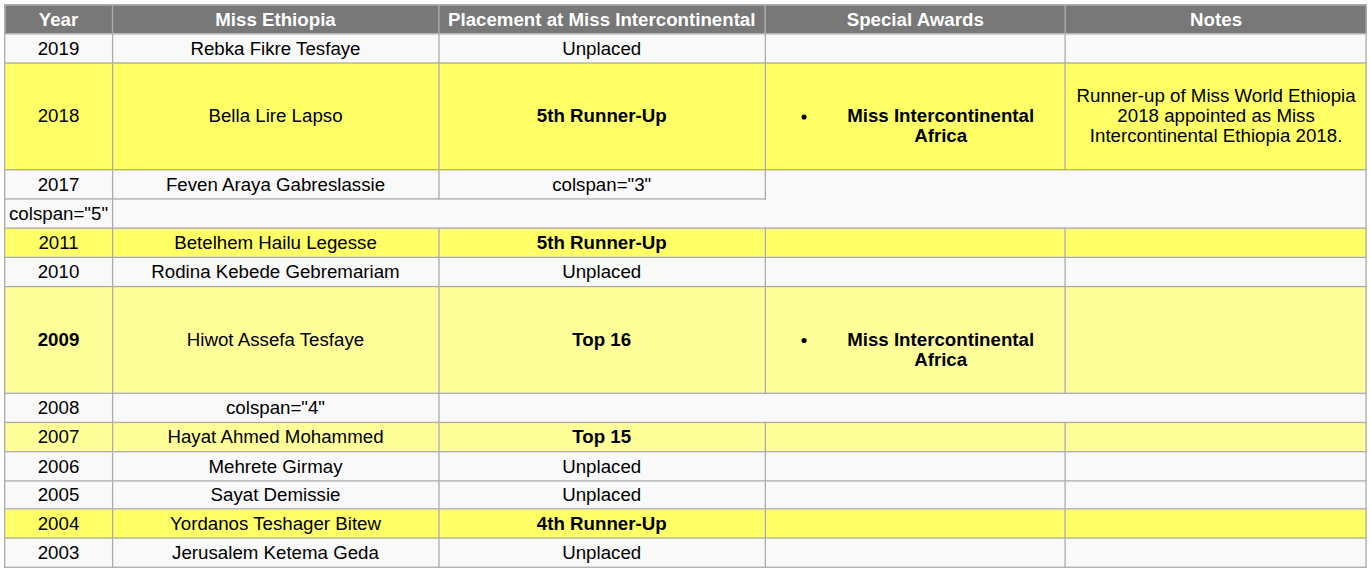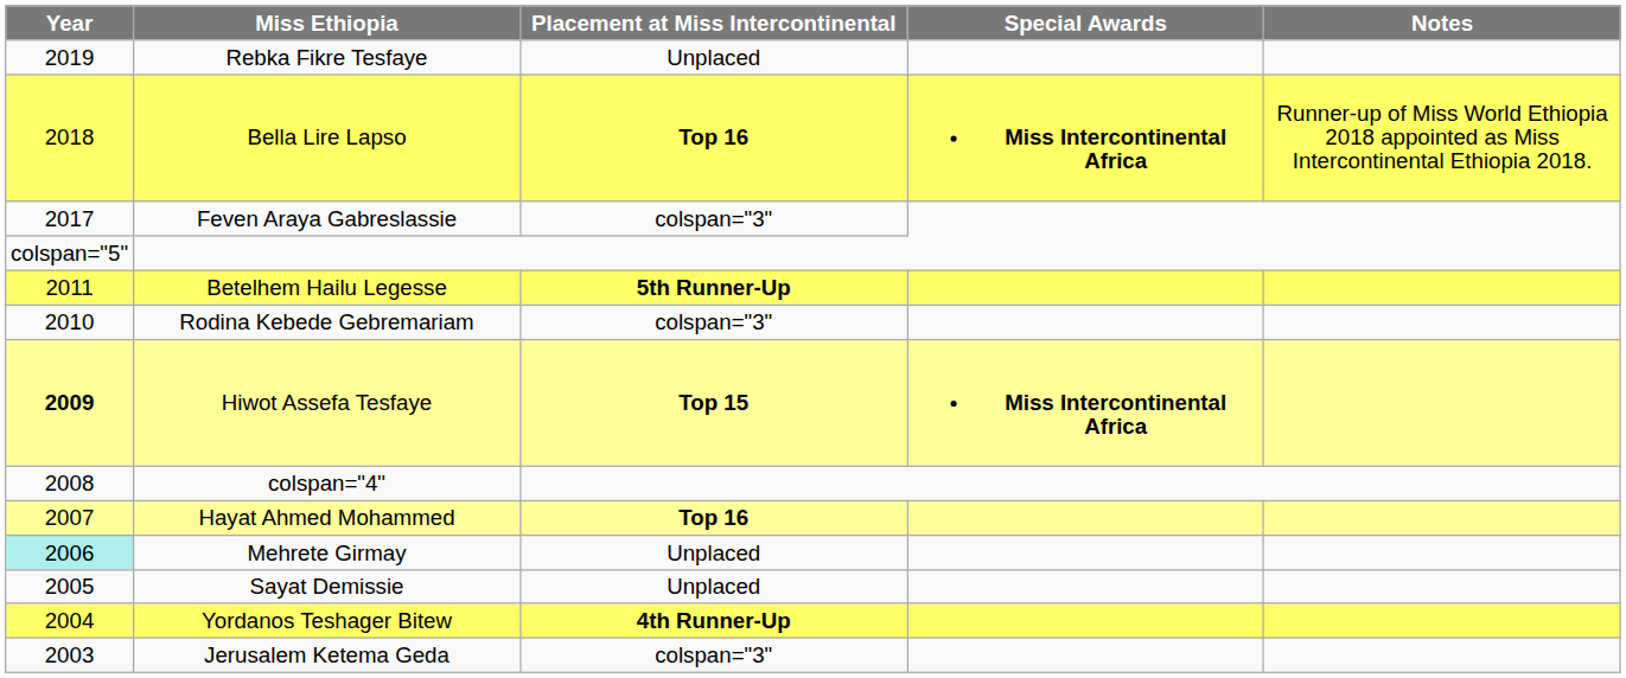Bella Lire Lapso | Placement at Miss Intercontinental: 5th Runner-Up -> Top 16
Rodina Kebede Gebremariam | Placement at Miss Intercontinental: Unplaced -> colspan="3"
Hiwot Assefa Tesfaye | Placement at Miss Intercontinental: Top 16 -> Top 15
Hayat Ahmed Mohammed | Placement at Miss Intercontinental: Top 15 -> Top 16
Mehrete Girmay | Year: no background -> paleturquoise background
Jerusalem Ketema Geda | Placement at Miss Intercontinental: Unplaced -> colspan="3"
